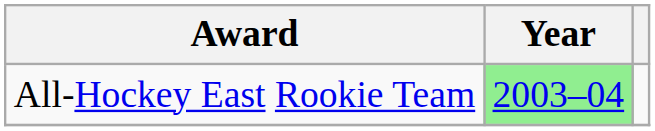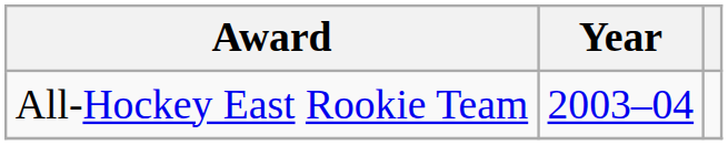row 2 | Year: lightgreen background -> no background
